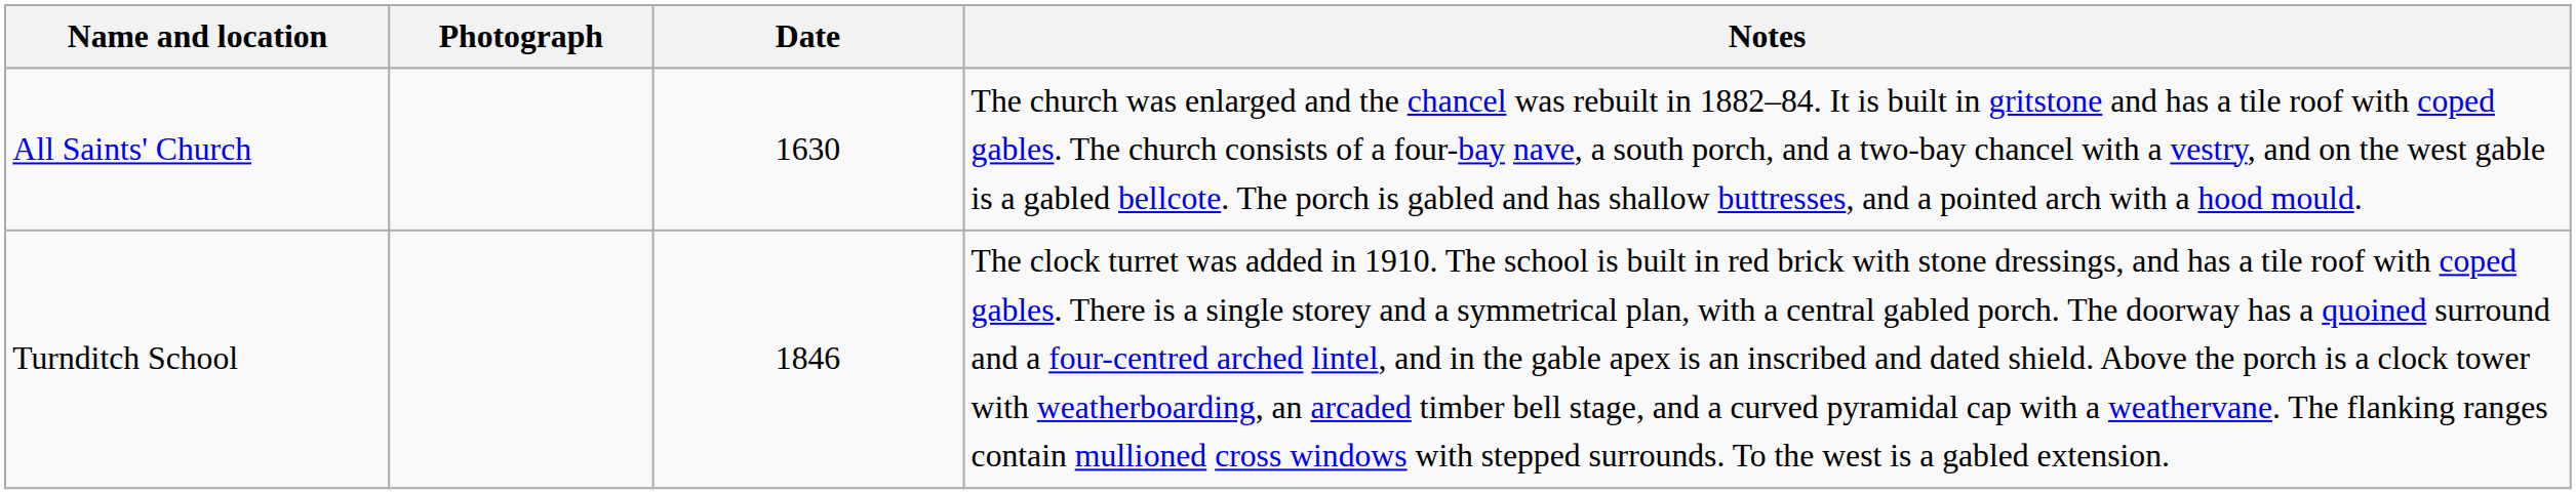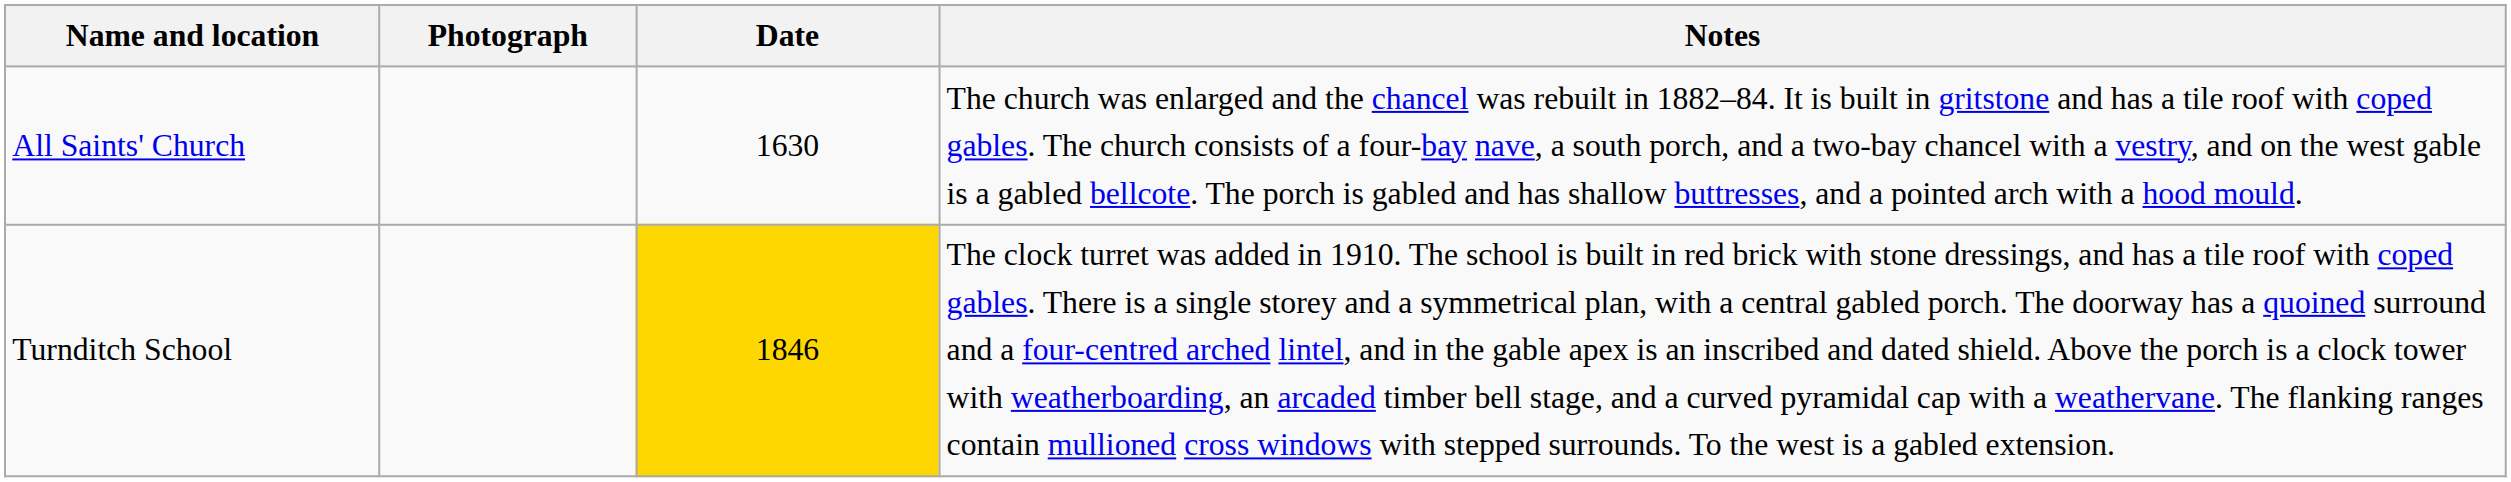Turnditch School | Date: no background -> gold background
